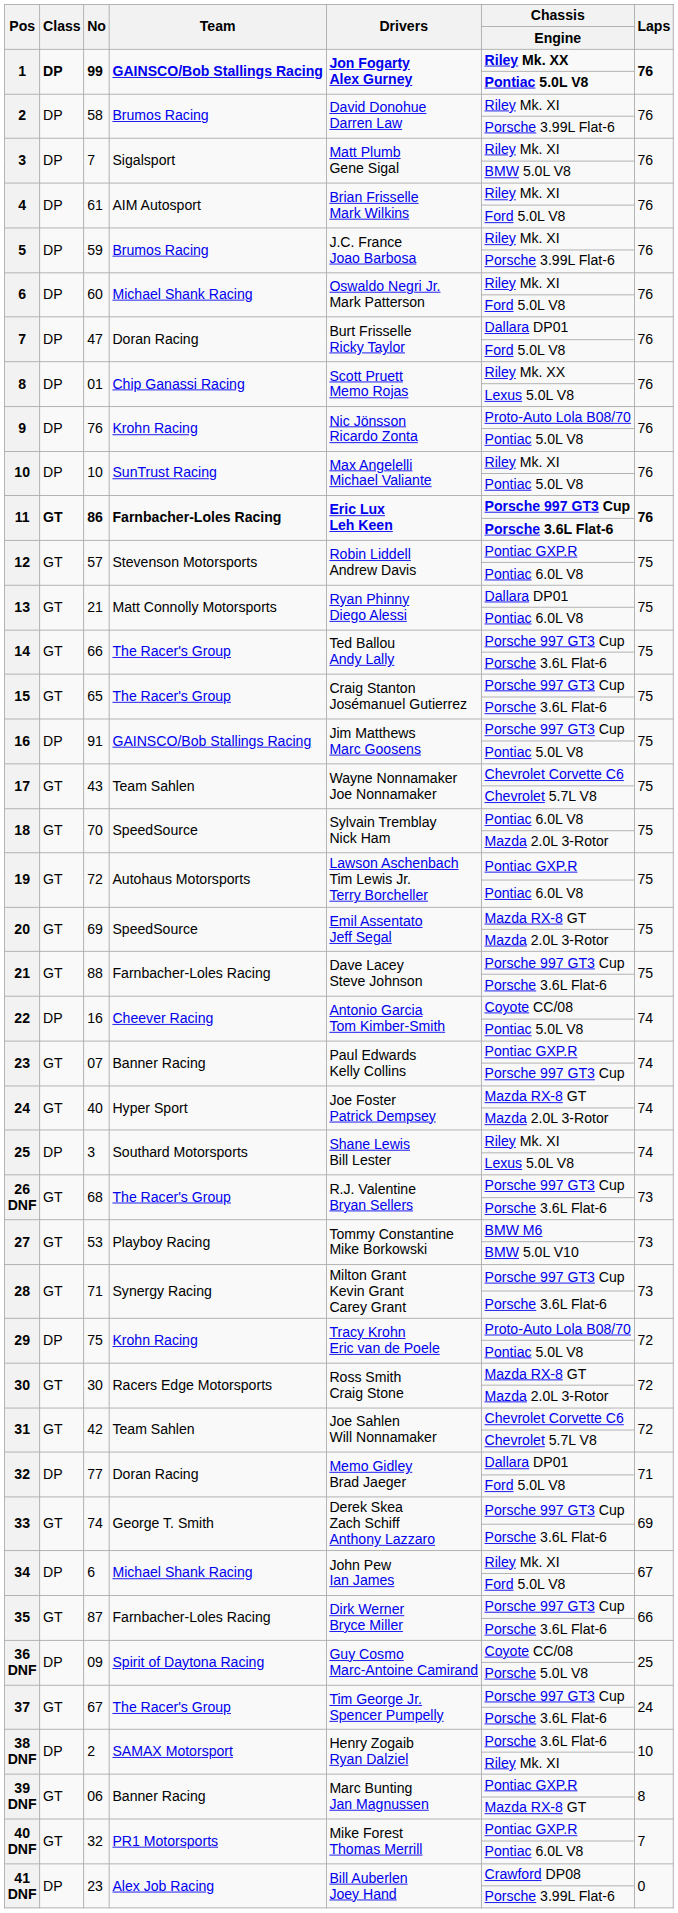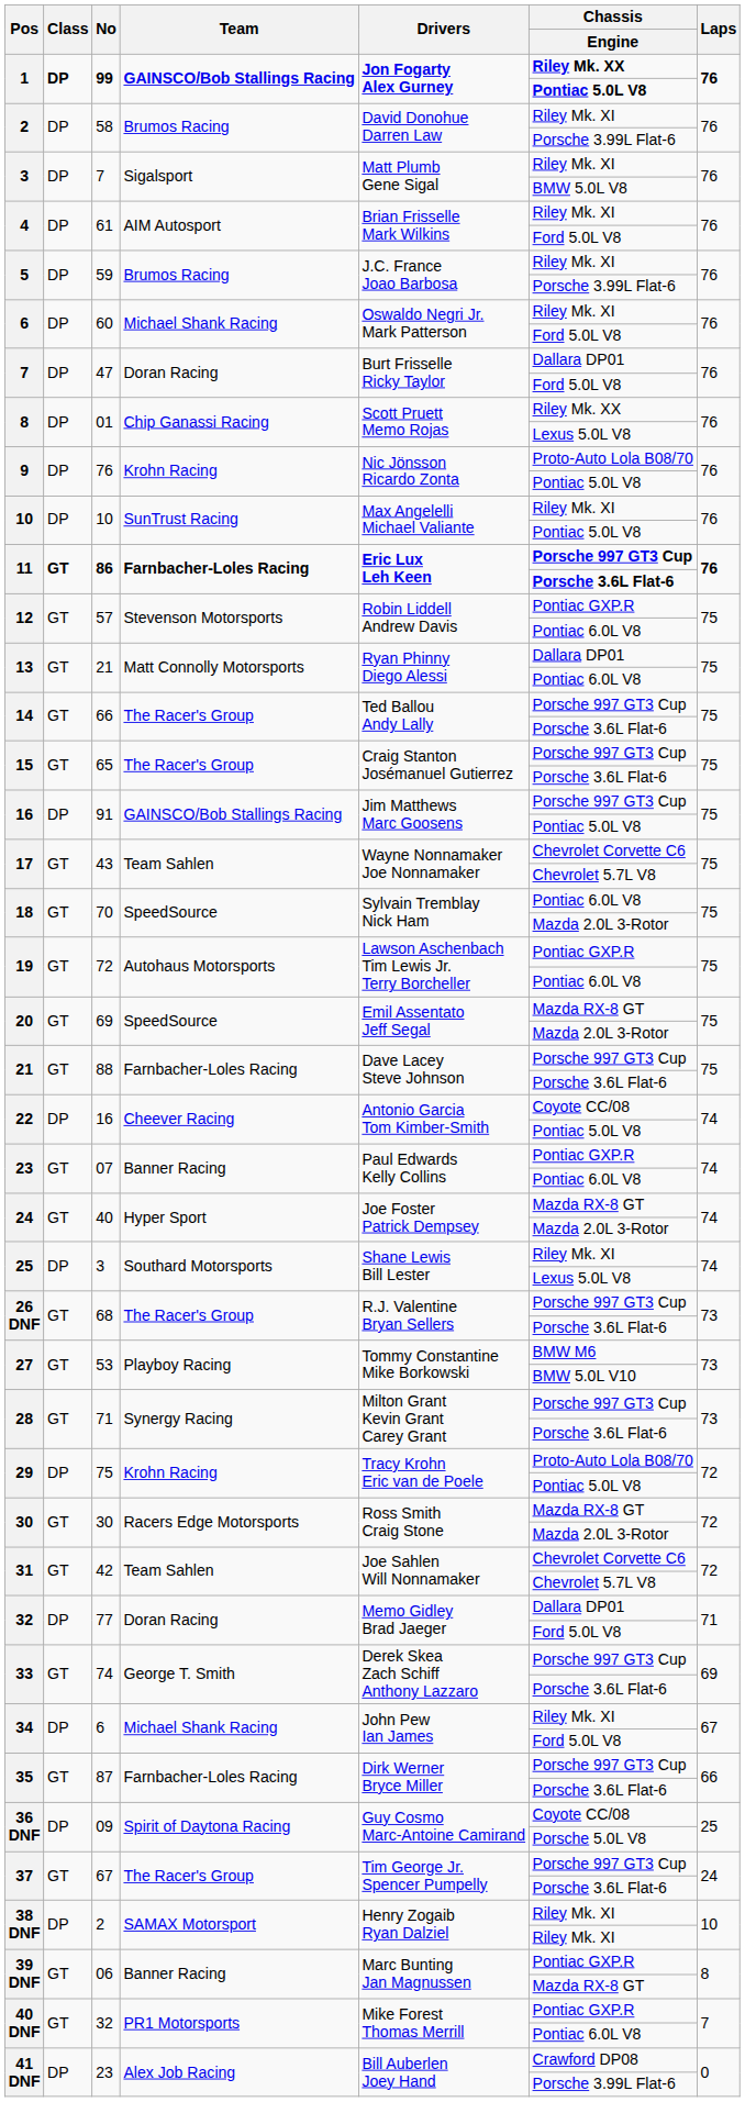row 48 | Chassis / Engine: Porsche 997 GT3 Cup -> Pontiac 6.0L V8
row 77 | Chassis / Engine: Porsche 3.6L Flat-6 -> Riley Mk. XI
